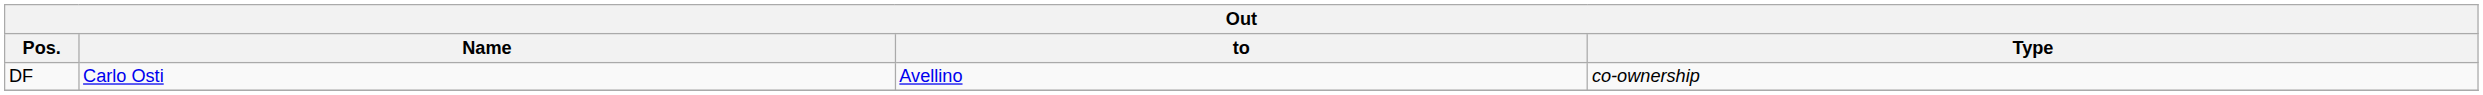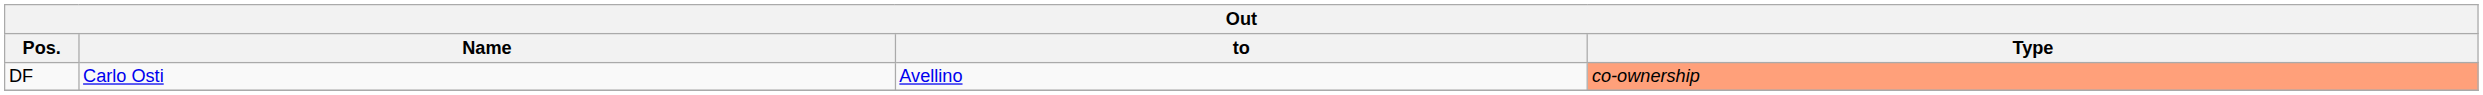DF | Type: no background -> lightsalmon background
